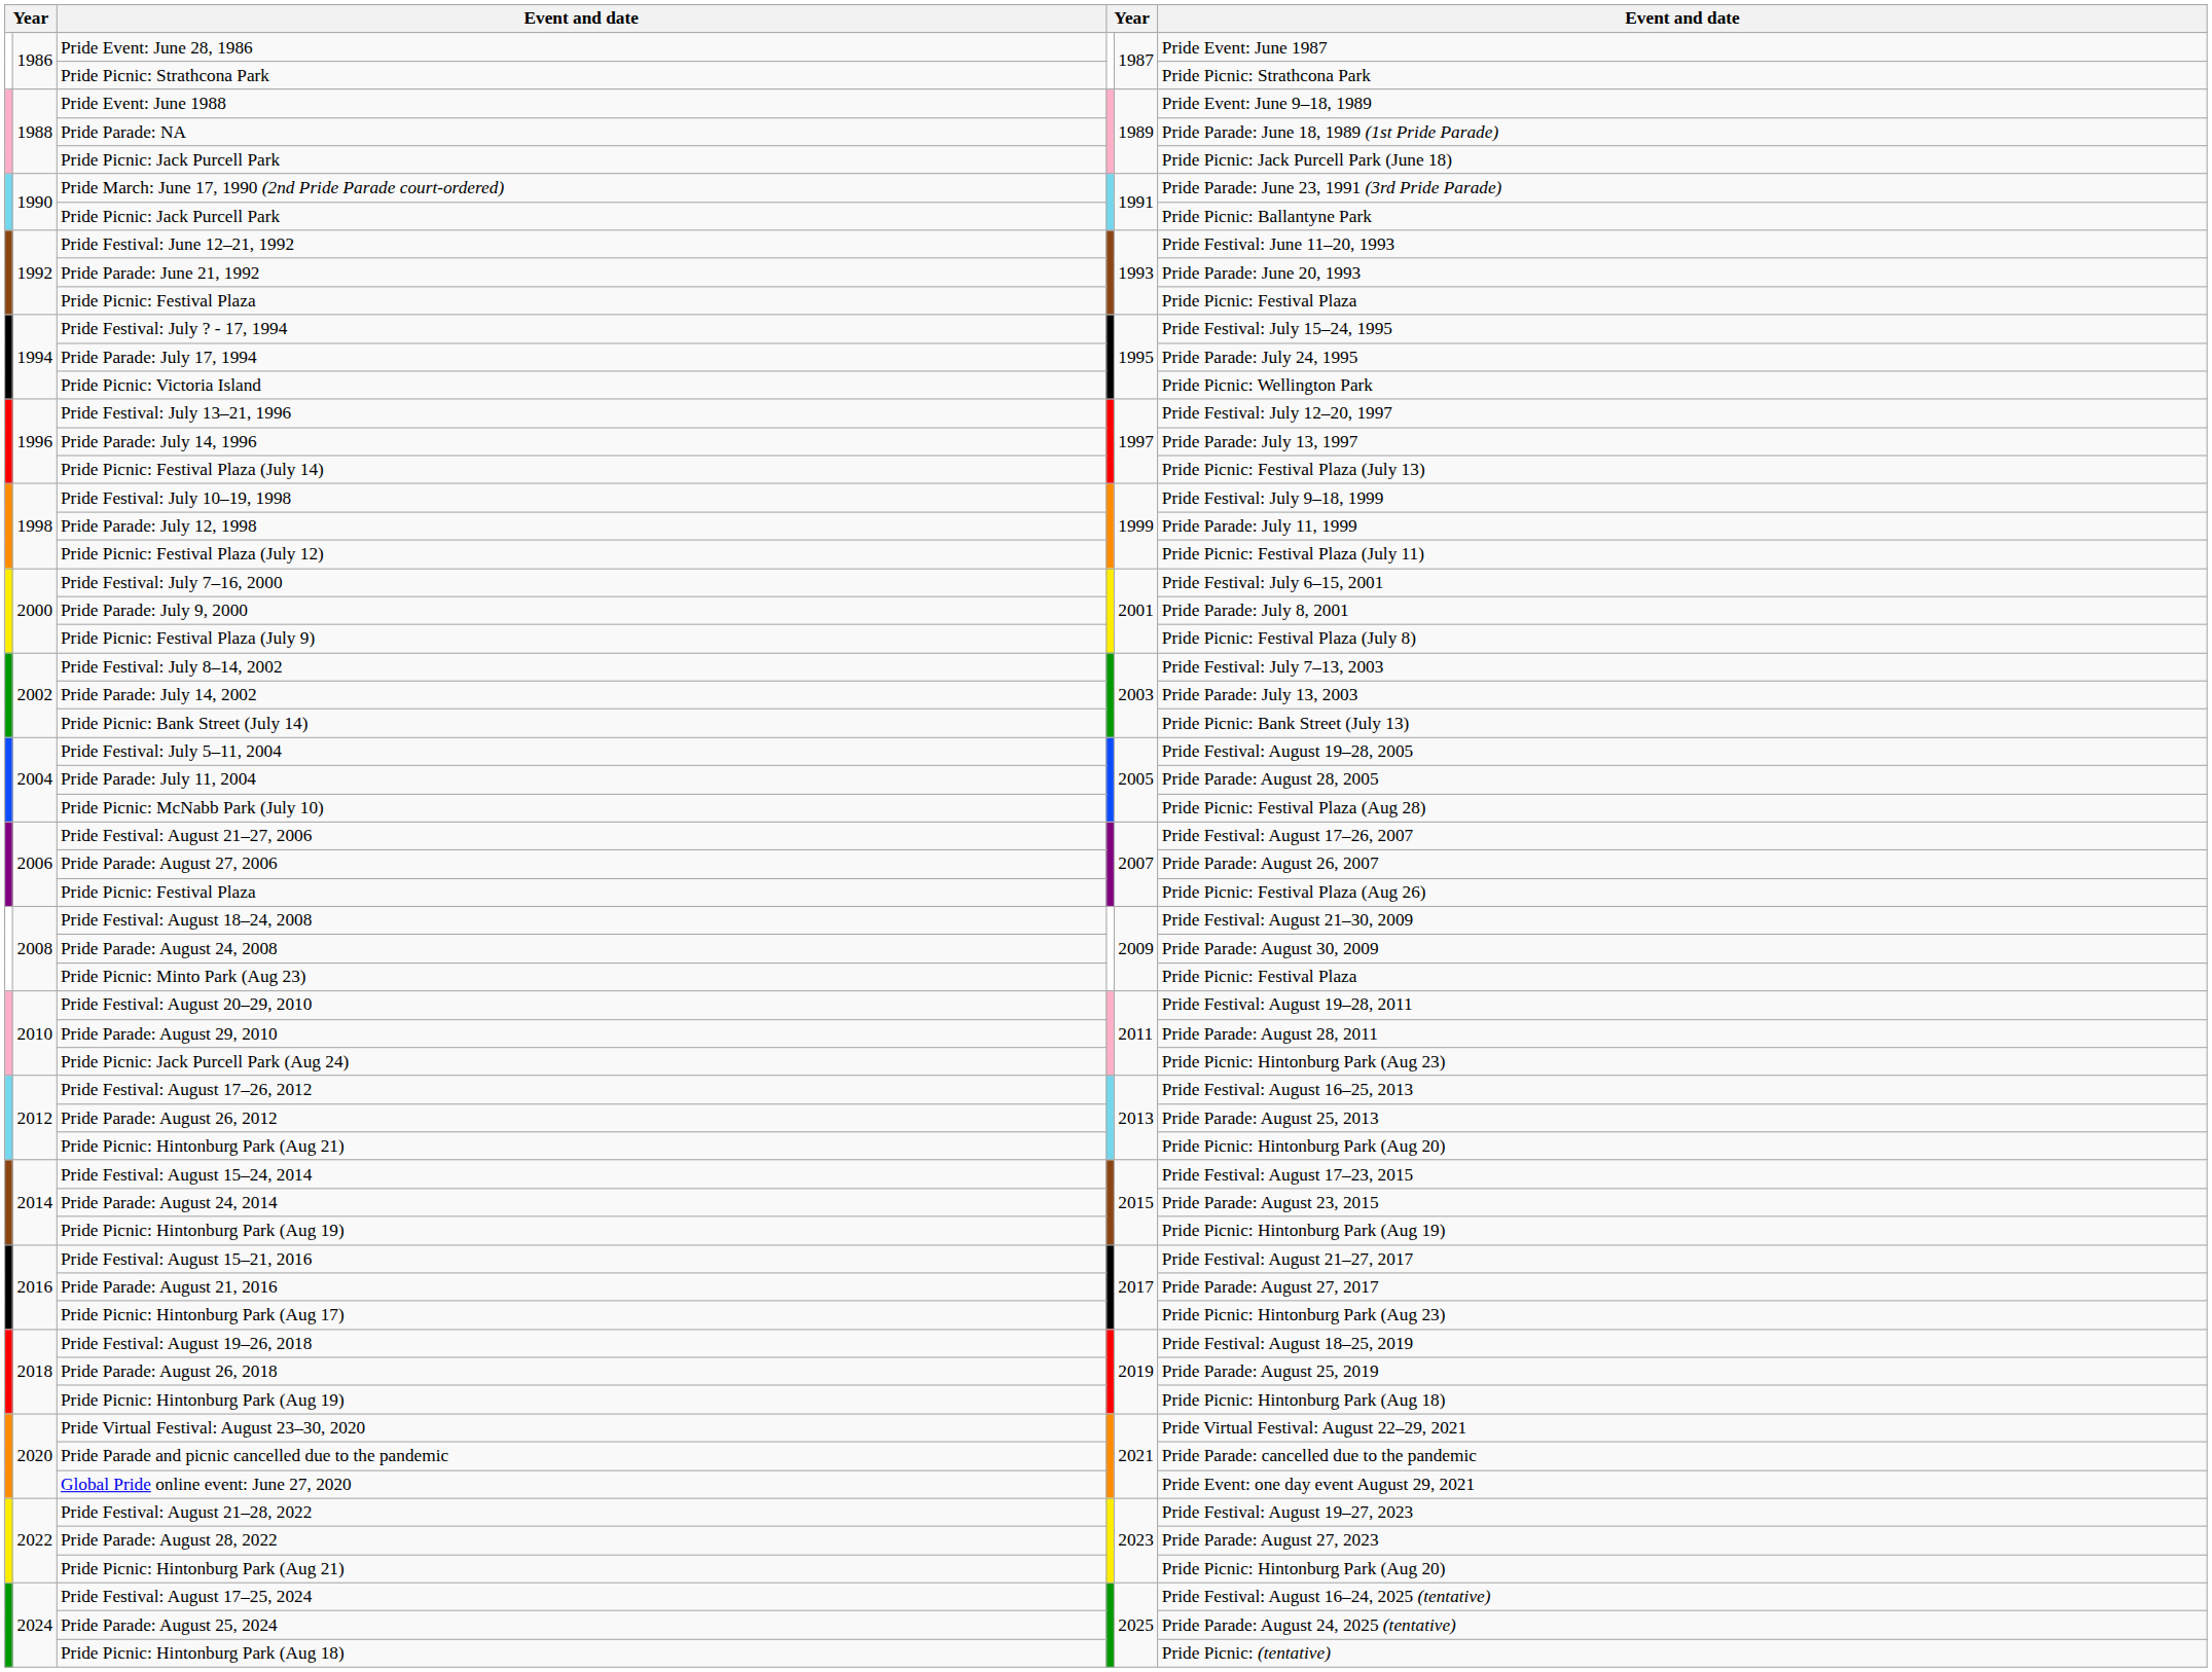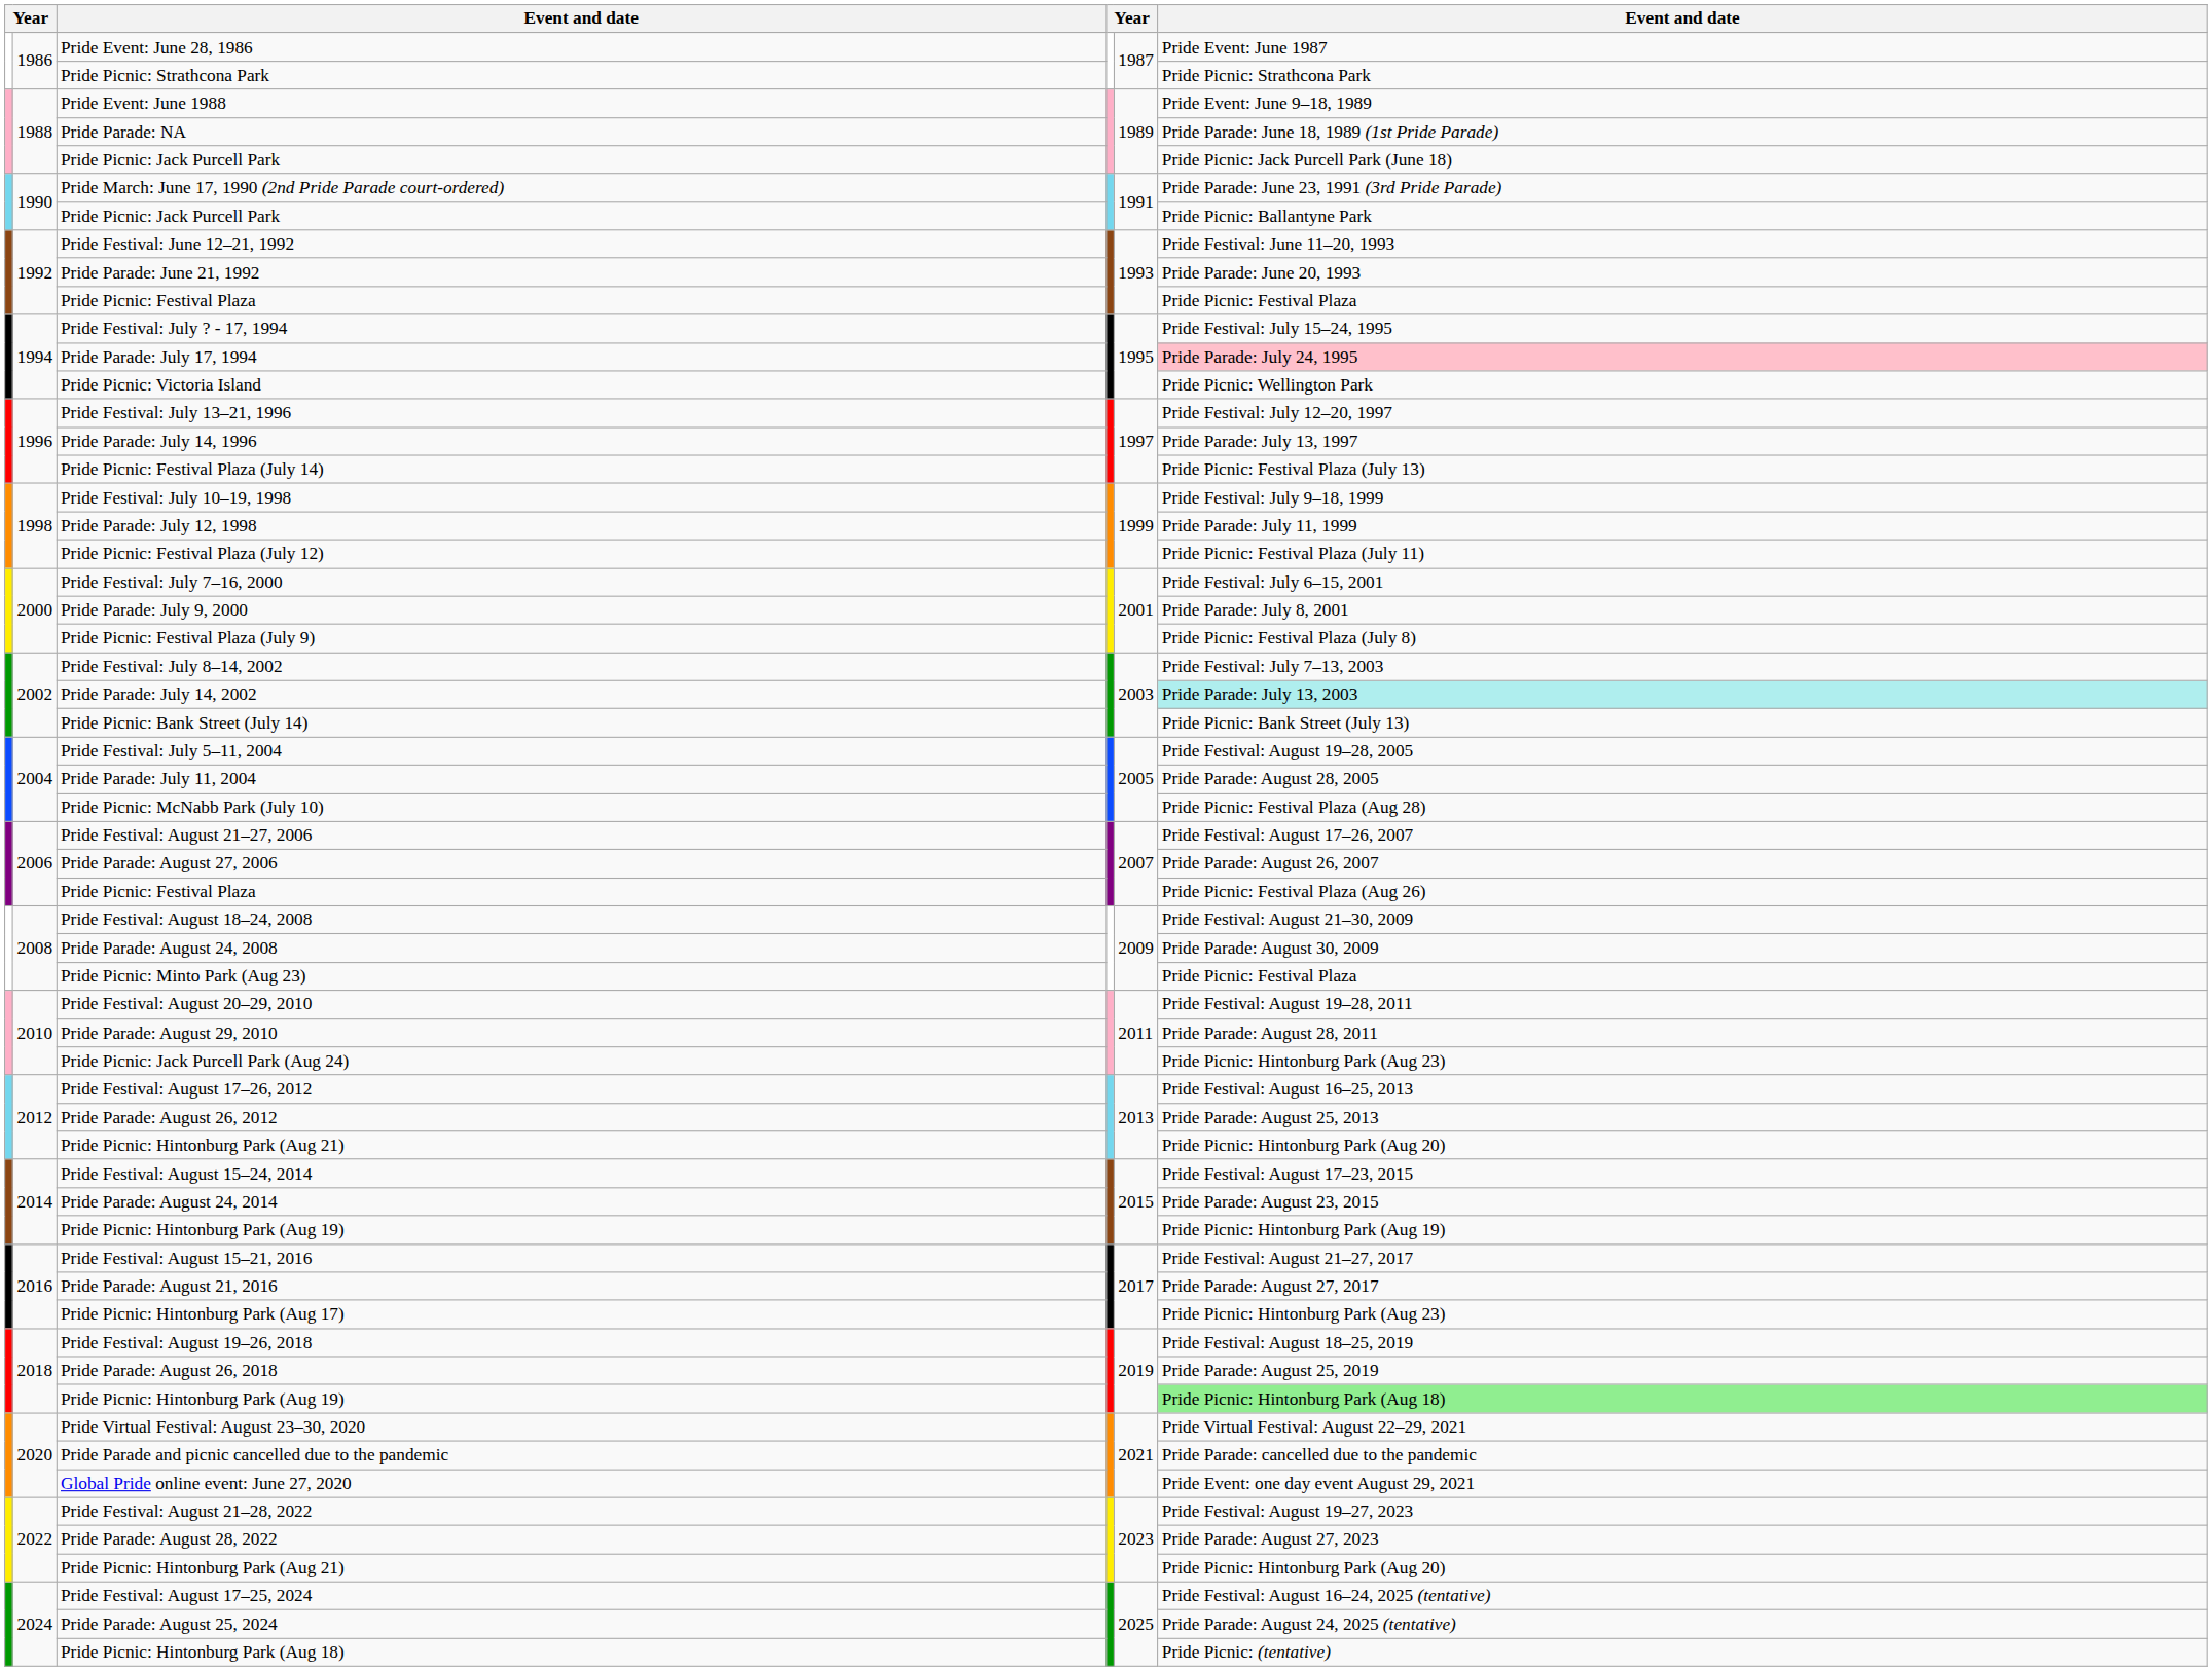Pride Parade: July 17, 1994 | column 6: no background -> pink background
Pride Parade: July 14, 2002 | column 6: no background -> paleturquoise background
2018 / Pride Picnic: Hintonburg Park (Aug 19) | column 6: no background -> lightgreen background
